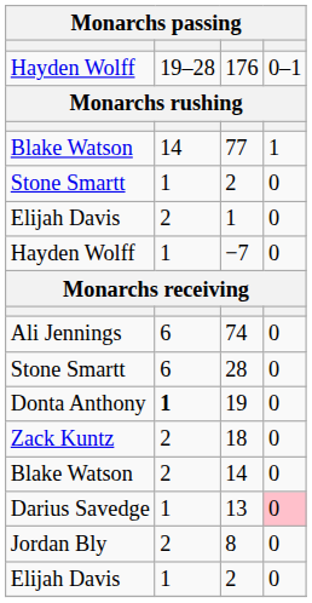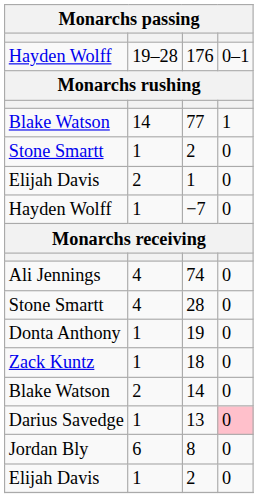74 | column 2: 6 -> 4
28 | column 2: 6 -> 4
19 | column 2: bold -> normal
18 | column 2: 2 -> 1
8 | column 2: 2 -> 6
